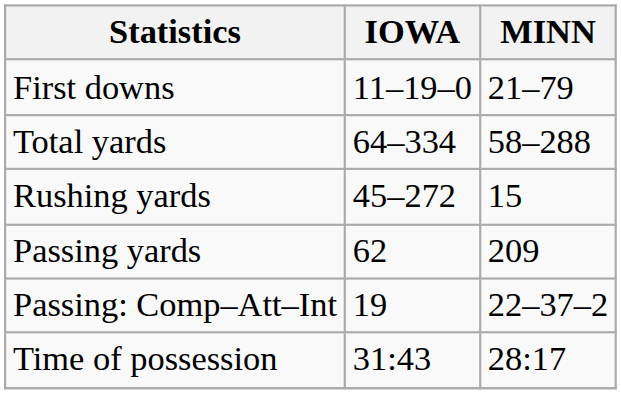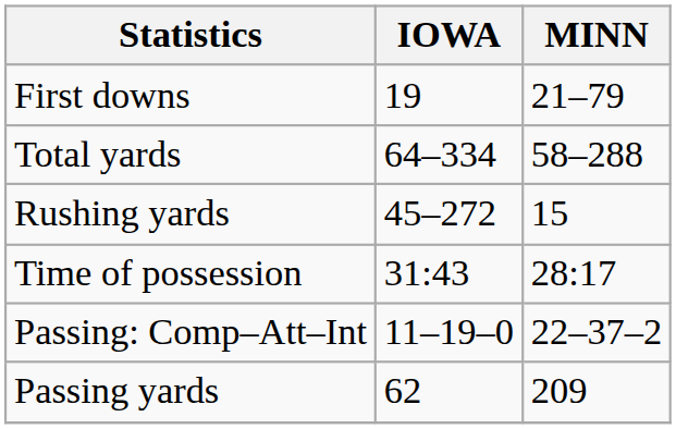First downs | IOWA: 11–19–0 -> 19
rows swapped: Passing yards <-> Time of possession
Passing: Comp–Att–Int | IOWA: 19 -> 11–19–0
